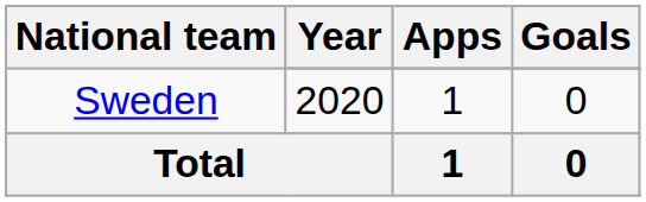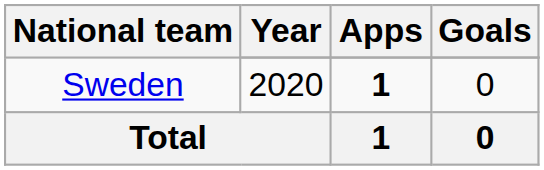2020 | Apps: normal -> bold
